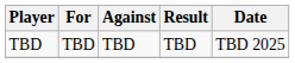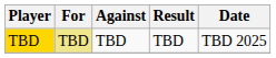row 2 | Player: no background -> gold background
row 2 | For: no background -> khaki background
